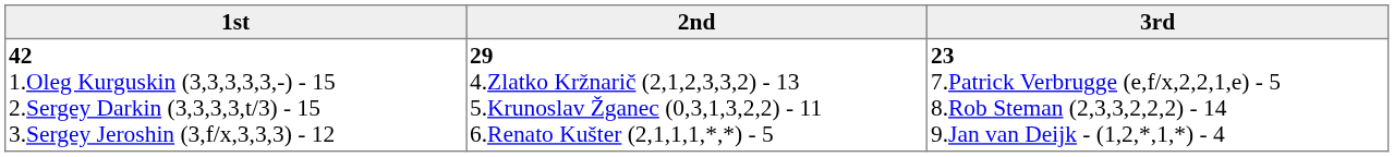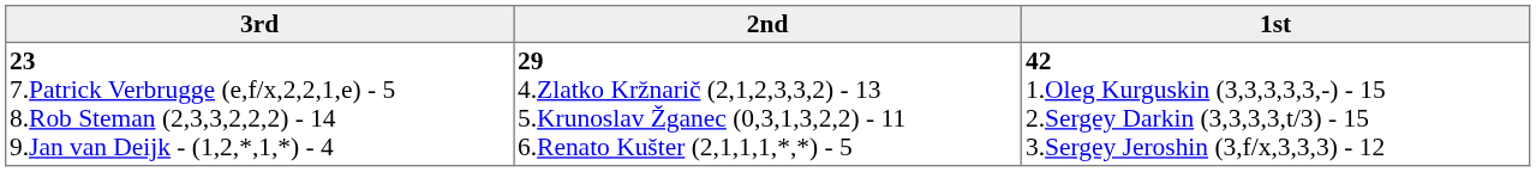columns swapped: 1st <-> 3rd
